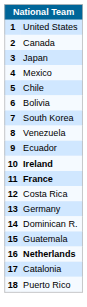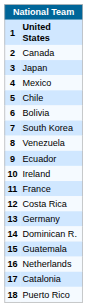United States | column 2: normal -> bold
Ireland | column 2: bold -> normal
France | column 2: bold -> normal
Netherlands | column 2: bold -> normal
